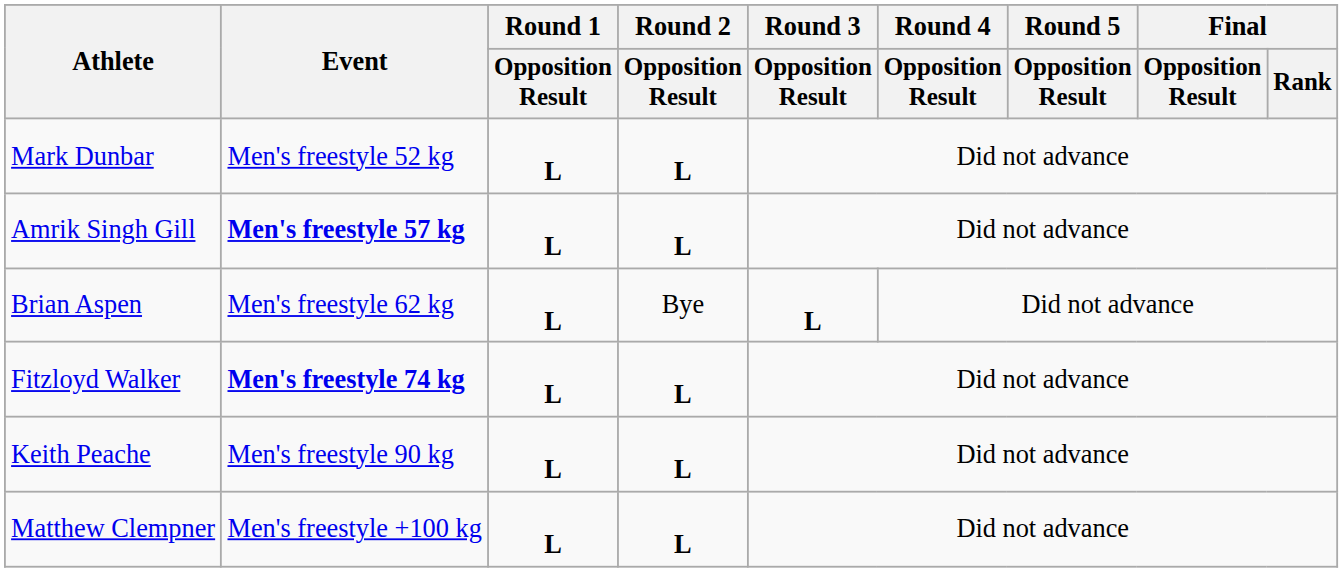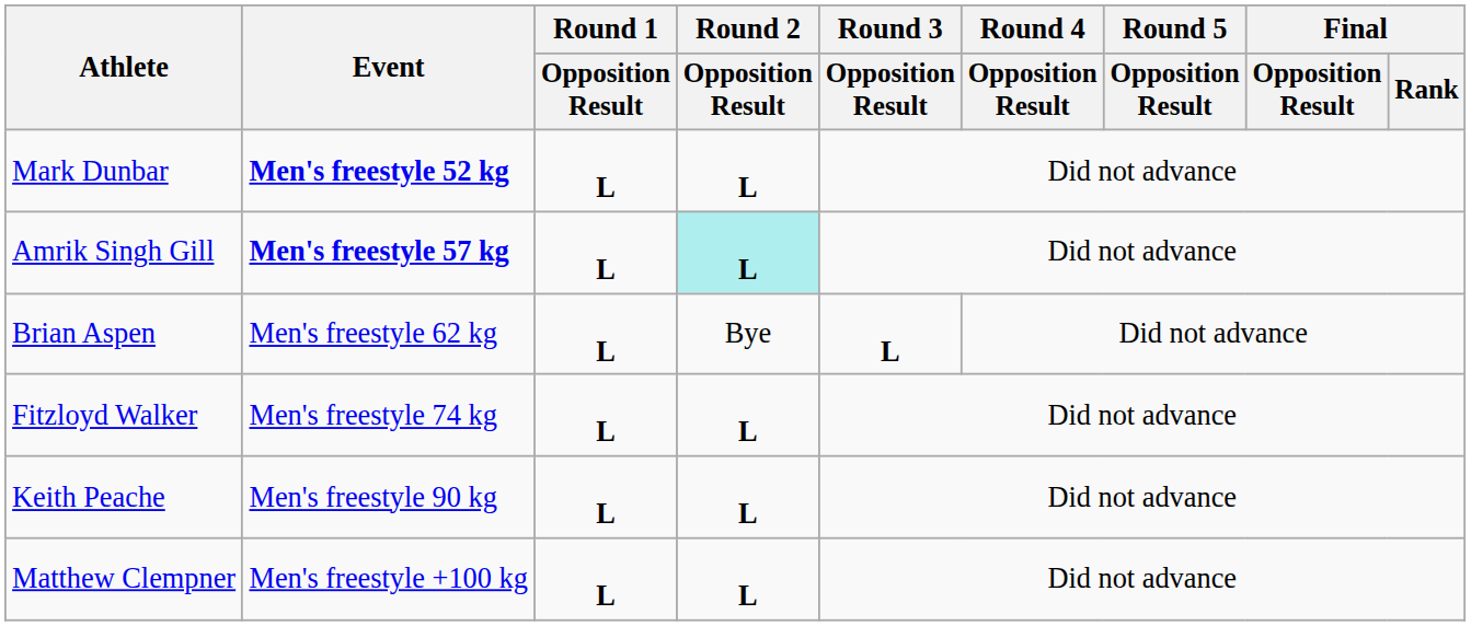Mark Dunbar | Event: normal -> bold
Amrik Singh Gill | Round 2 / Opposition Result: no background -> paleturquoise background
Fitzloyd Walker | Event: bold -> normal
